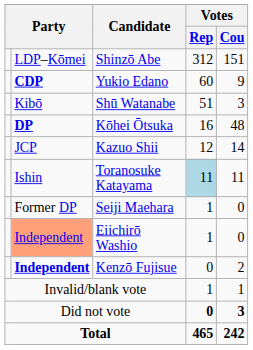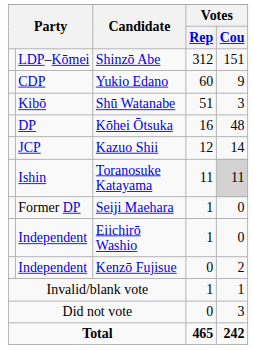Yukio Edano | column 2: bold -> normal
Kōhei Ōtsuka | column 2: bold -> normal
Toranosuke Katayama | Votes / Rep: lightblue background -> no background
Toranosuke Katayama | Votes / Cou: no background -> lightgrey background
Eiichirō Washio | column 2: lightsalmon background -> no background
Kenzō Fujisue | column 2: bold -> normal
Did not vote | Votes / Rep: bold -> normal
Did not vote | Votes / Cou: bold -> normal
